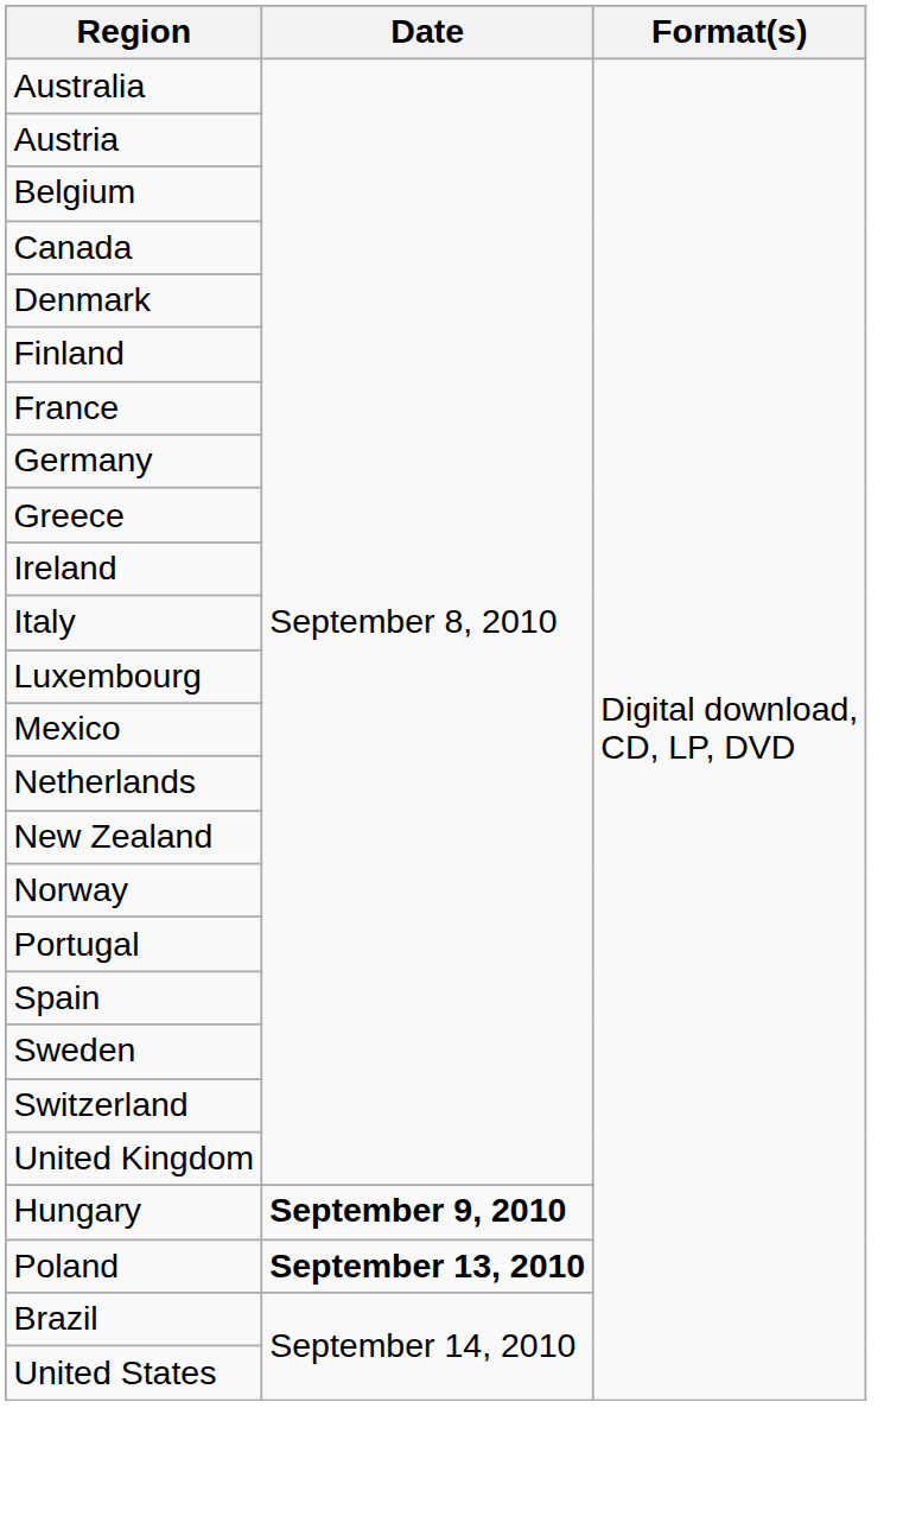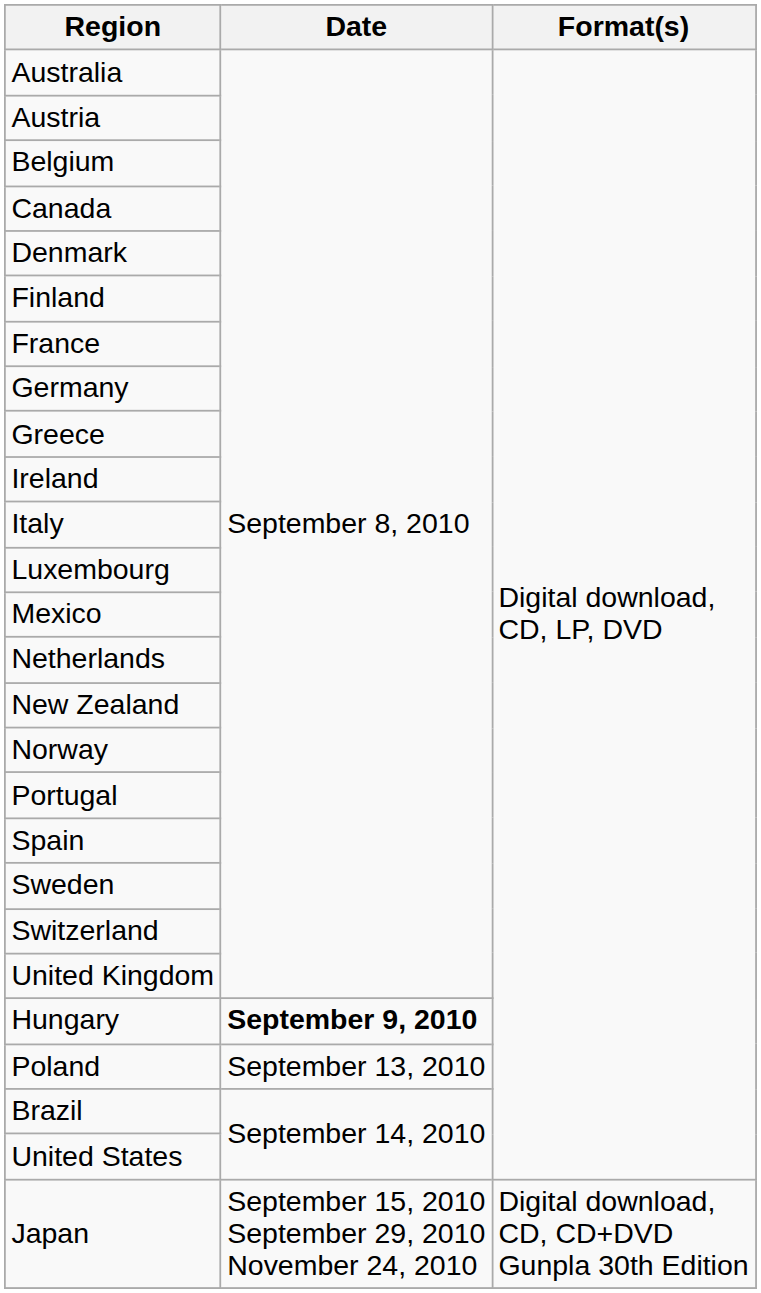Poland | Date: bold -> normal
+ row: Japan | September 15, 2010 September 29, 2010 November 24, 2010 | Digital download, CD, CD+DVD Gunpla 30th Edition
